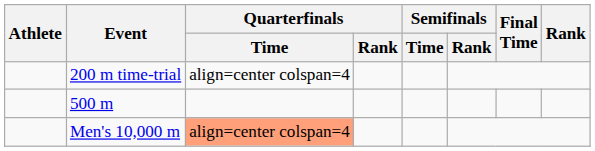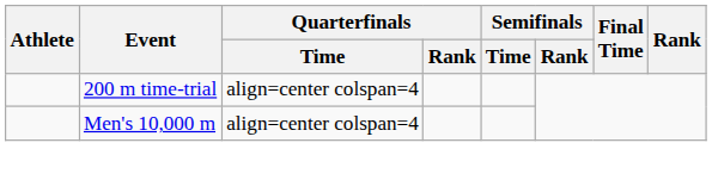- row: 500 m
Men's 10,000 m | Quarterfinals / Time: lightsalmon background -> no background
